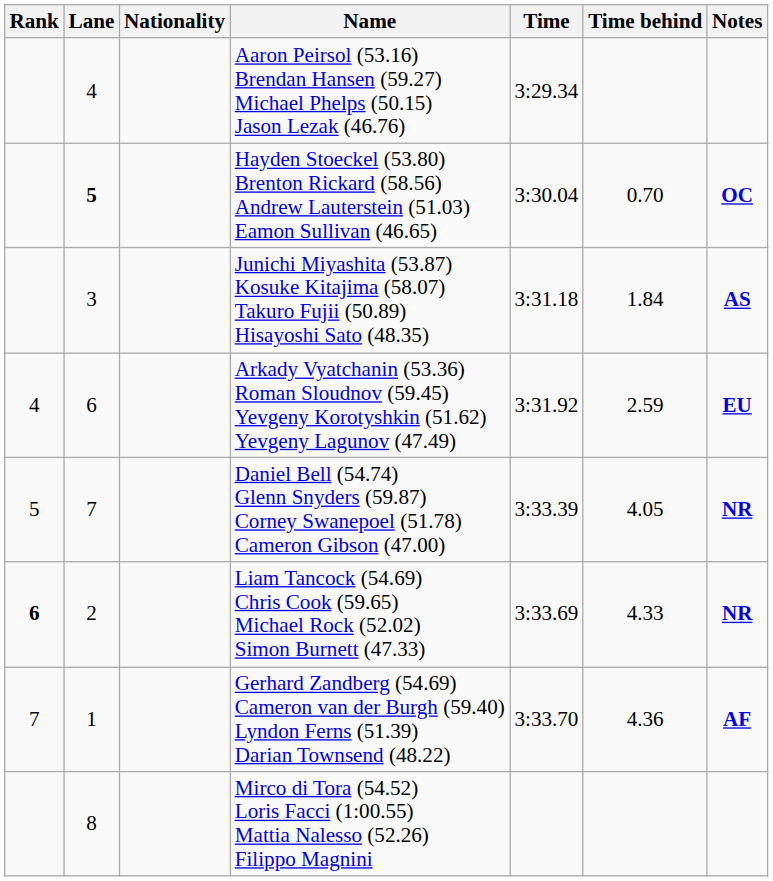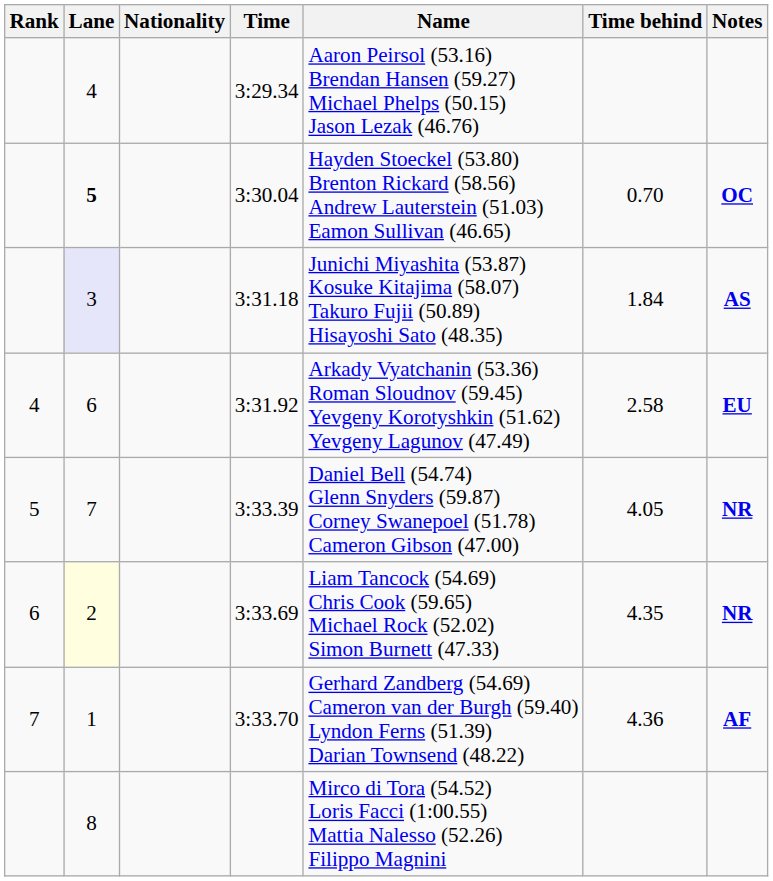columns swapped: Name <-> Time
row 4 | Lane: no background -> lavender background
row 5 | Time behind: 2.59 -> 2.58
row 7 | Rank: bold -> normal
row 7 | Lane: no background -> lightyellow background
row 7 | Time behind: 4.33 -> 4.35
